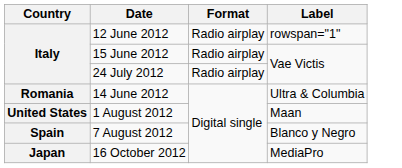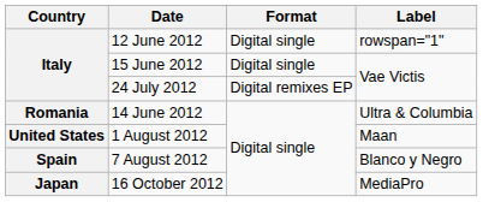12 June 2012 | Format: Radio airplay -> Digital single
15 June 2012 | Format: Radio airplay -> Digital single
24 July 2012 | Format: Radio airplay -> Digital remixes EP
